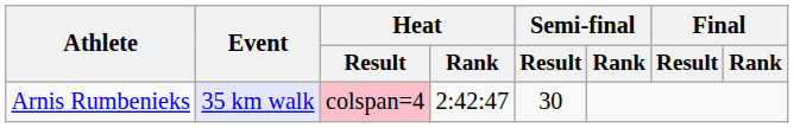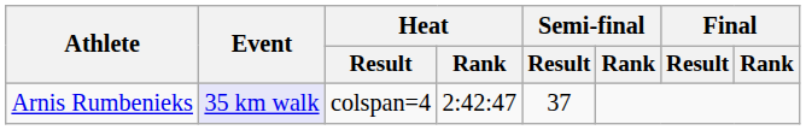Arnis Rumbenieks | Heat / Result: pink background -> no background
Arnis Rumbenieks | Semi-final / Result: 30 -> 37
